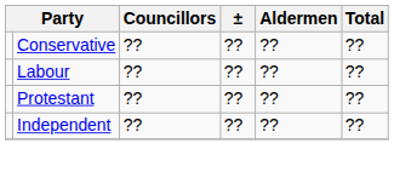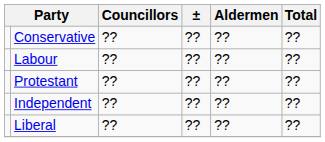+ row: Liberal | ?? | ?? | ?? | ??
